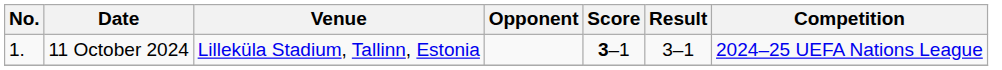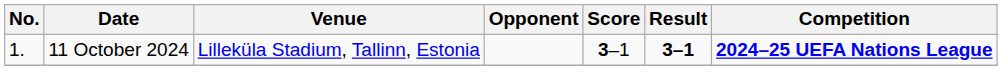11 October 2024 | Result: normal -> bold
11 October 2024 | Competition: normal -> bold
